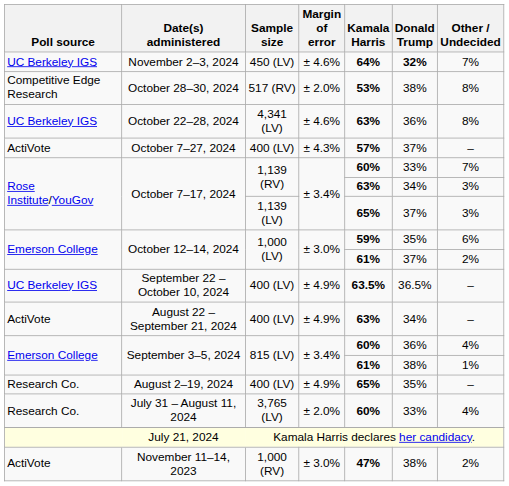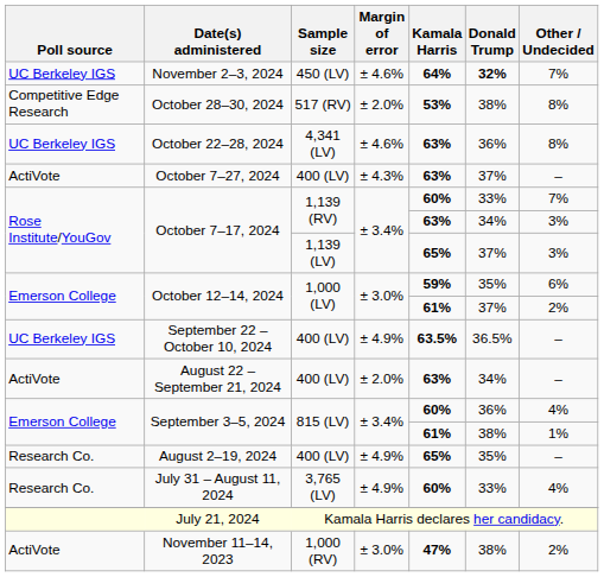October 7–27, 2024 | Kamala Harris: 57% -> 63%
August 22 – September 21, 2024 | Margin of error: ± 4.9% -> ± 2.0%
July 31 – August 11, 2024 | Margin of error: ± 2.0% -> ± 4.9%
